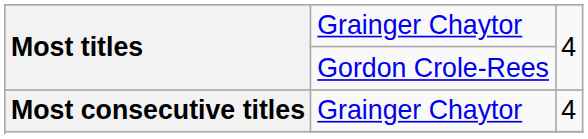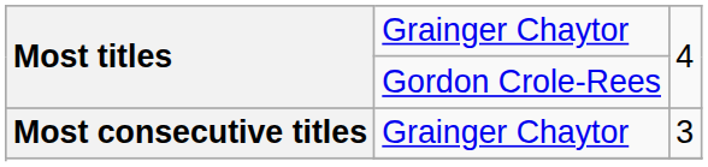Most consecutive titles / Grainger Chaytor | column 3: 4 -> 3
